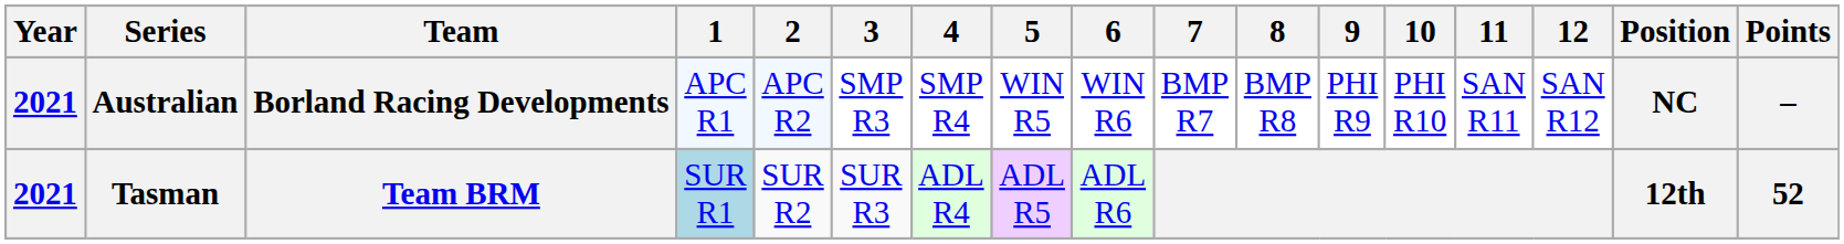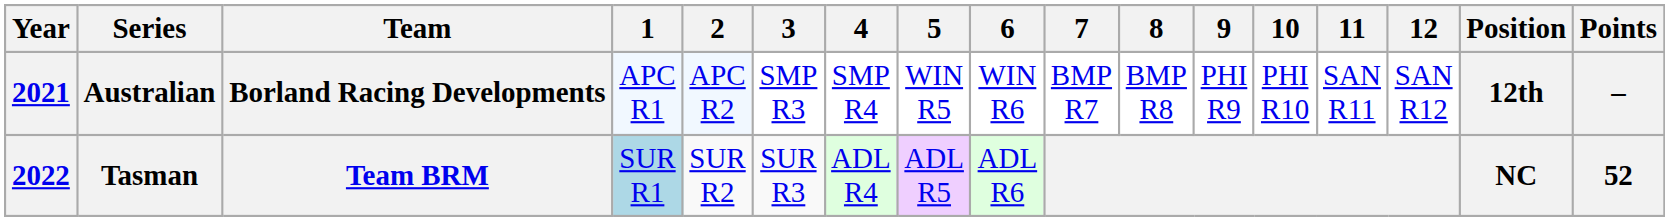Australian | Position: NC -> 12th
Tasman | Year: 2021 -> 2022
Tasman | Position: 12th -> NC
